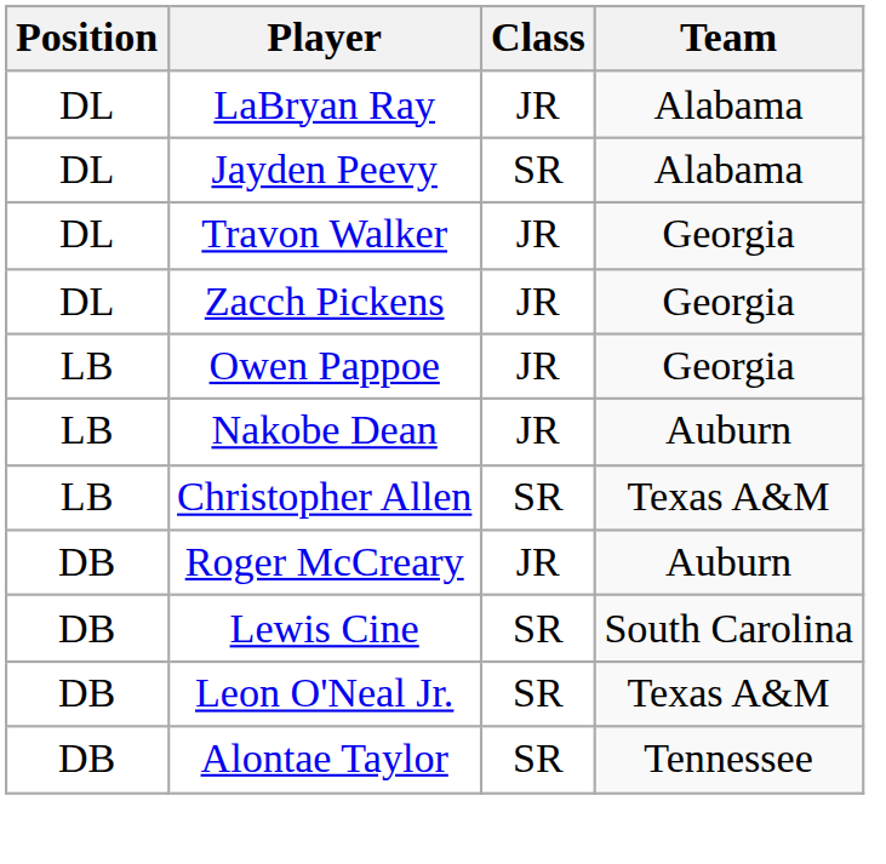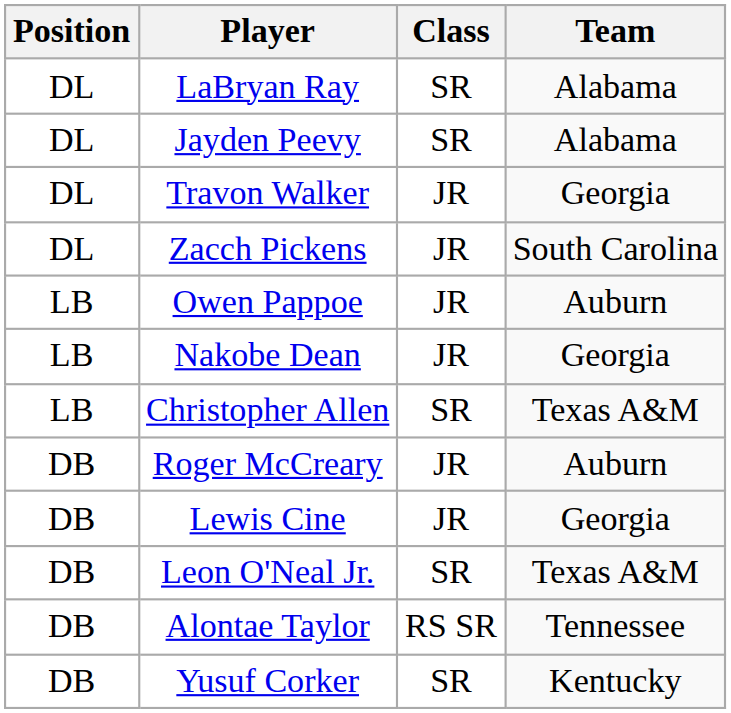LaBryan Ray | Class: JR -> SR
Zacch Pickens | Team: Georgia -> South Carolina
Owen Pappoe | Team: Georgia -> Auburn
Nakobe Dean | Team: Auburn -> Georgia
Lewis Cine | Class: SR -> JR
Lewis Cine | Team: South Carolina -> Georgia
Alontae Taylor | Class: SR -> RS SR
+ row: DB | Yusuf Corker | SR | Kentucky
